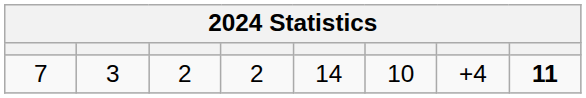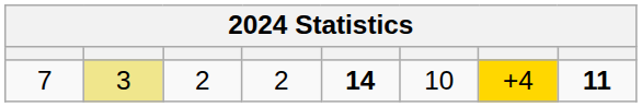7 | column 2: no background -> khaki background
7 | column 5: normal -> bold
7 | column 7: no background -> gold background
